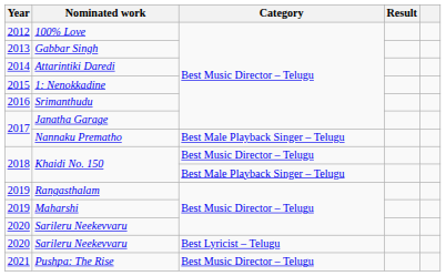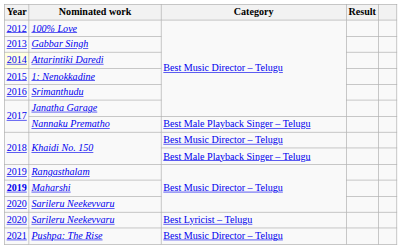Attarintiki Daredi | Year: no background -> lightyellow background
Maharshi | Year: normal -> bold
